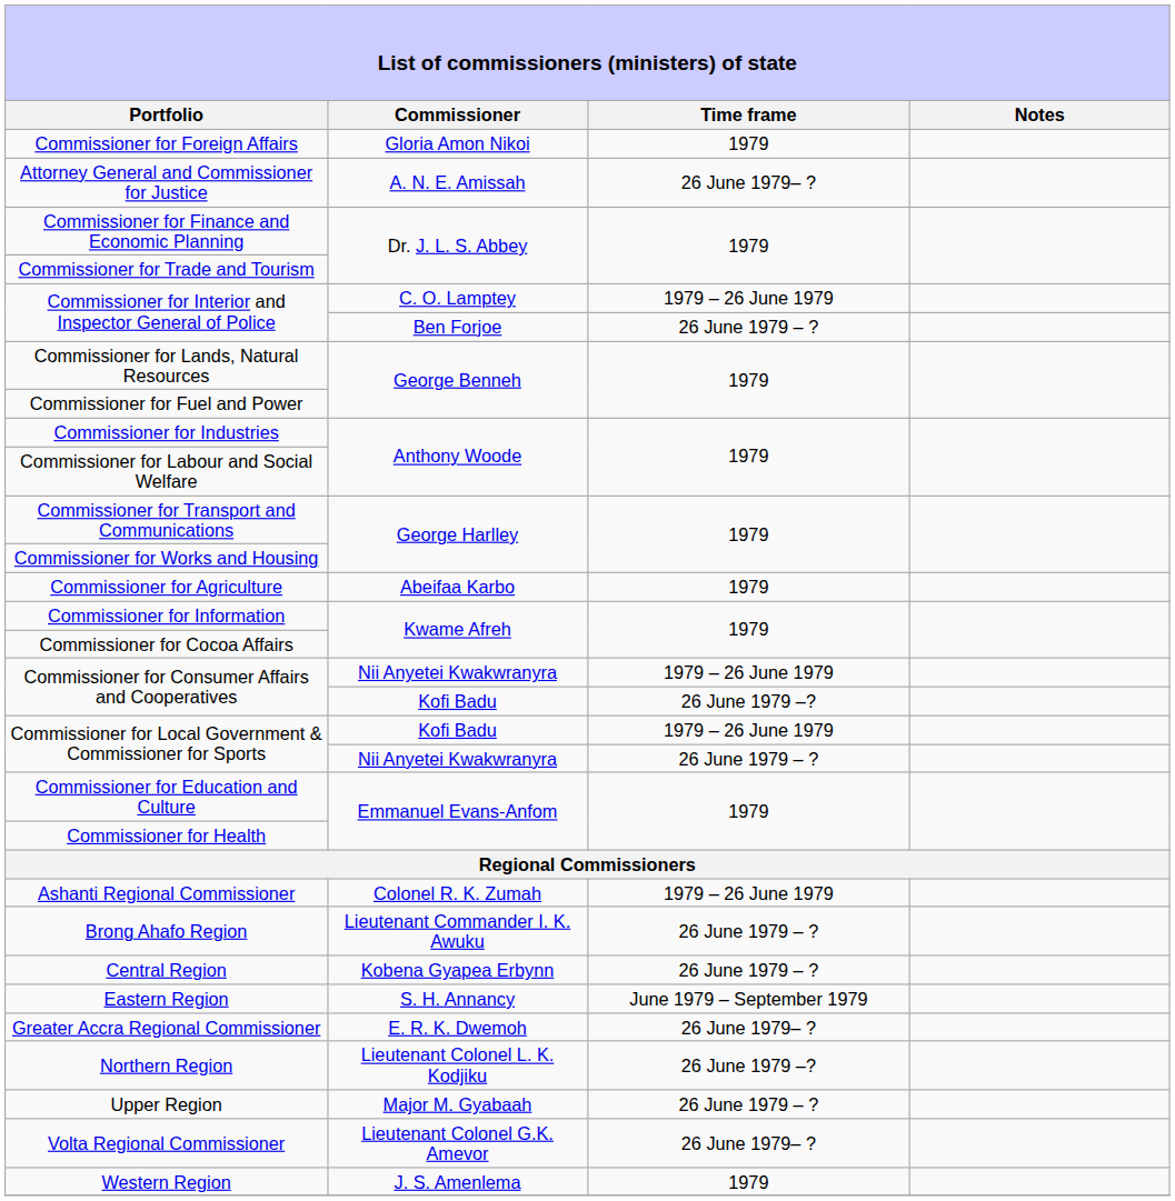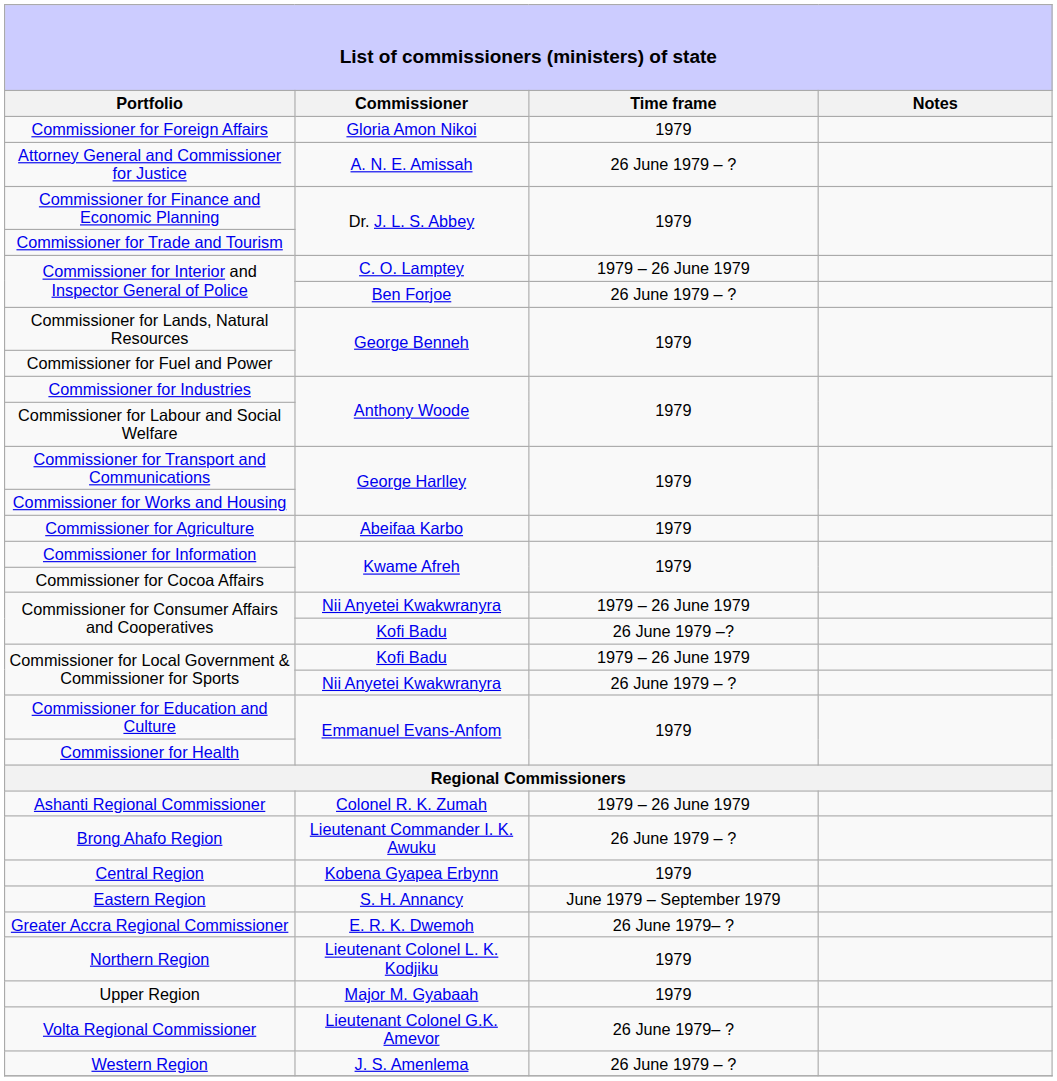Attorney General and Commissioner for Justice | column 3: 26 June 1979– ? -> 26 June 1979 – ?
Central Region | column 3: 26 June 1979 – ? -> 1979
Northern Region | column 3: 26 June 1979 –? -> 1979
Upper Region | column 3: 26 June 1979 – ? -> 1979
Western Region | column 3: 1979 -> 26 June 1979 – ?
